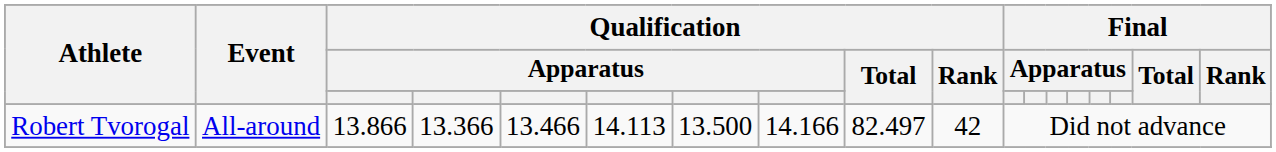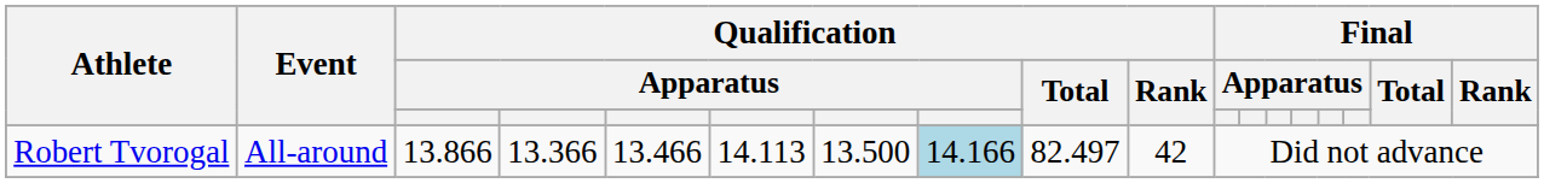row 4 | column 8: no background -> lightblue background
